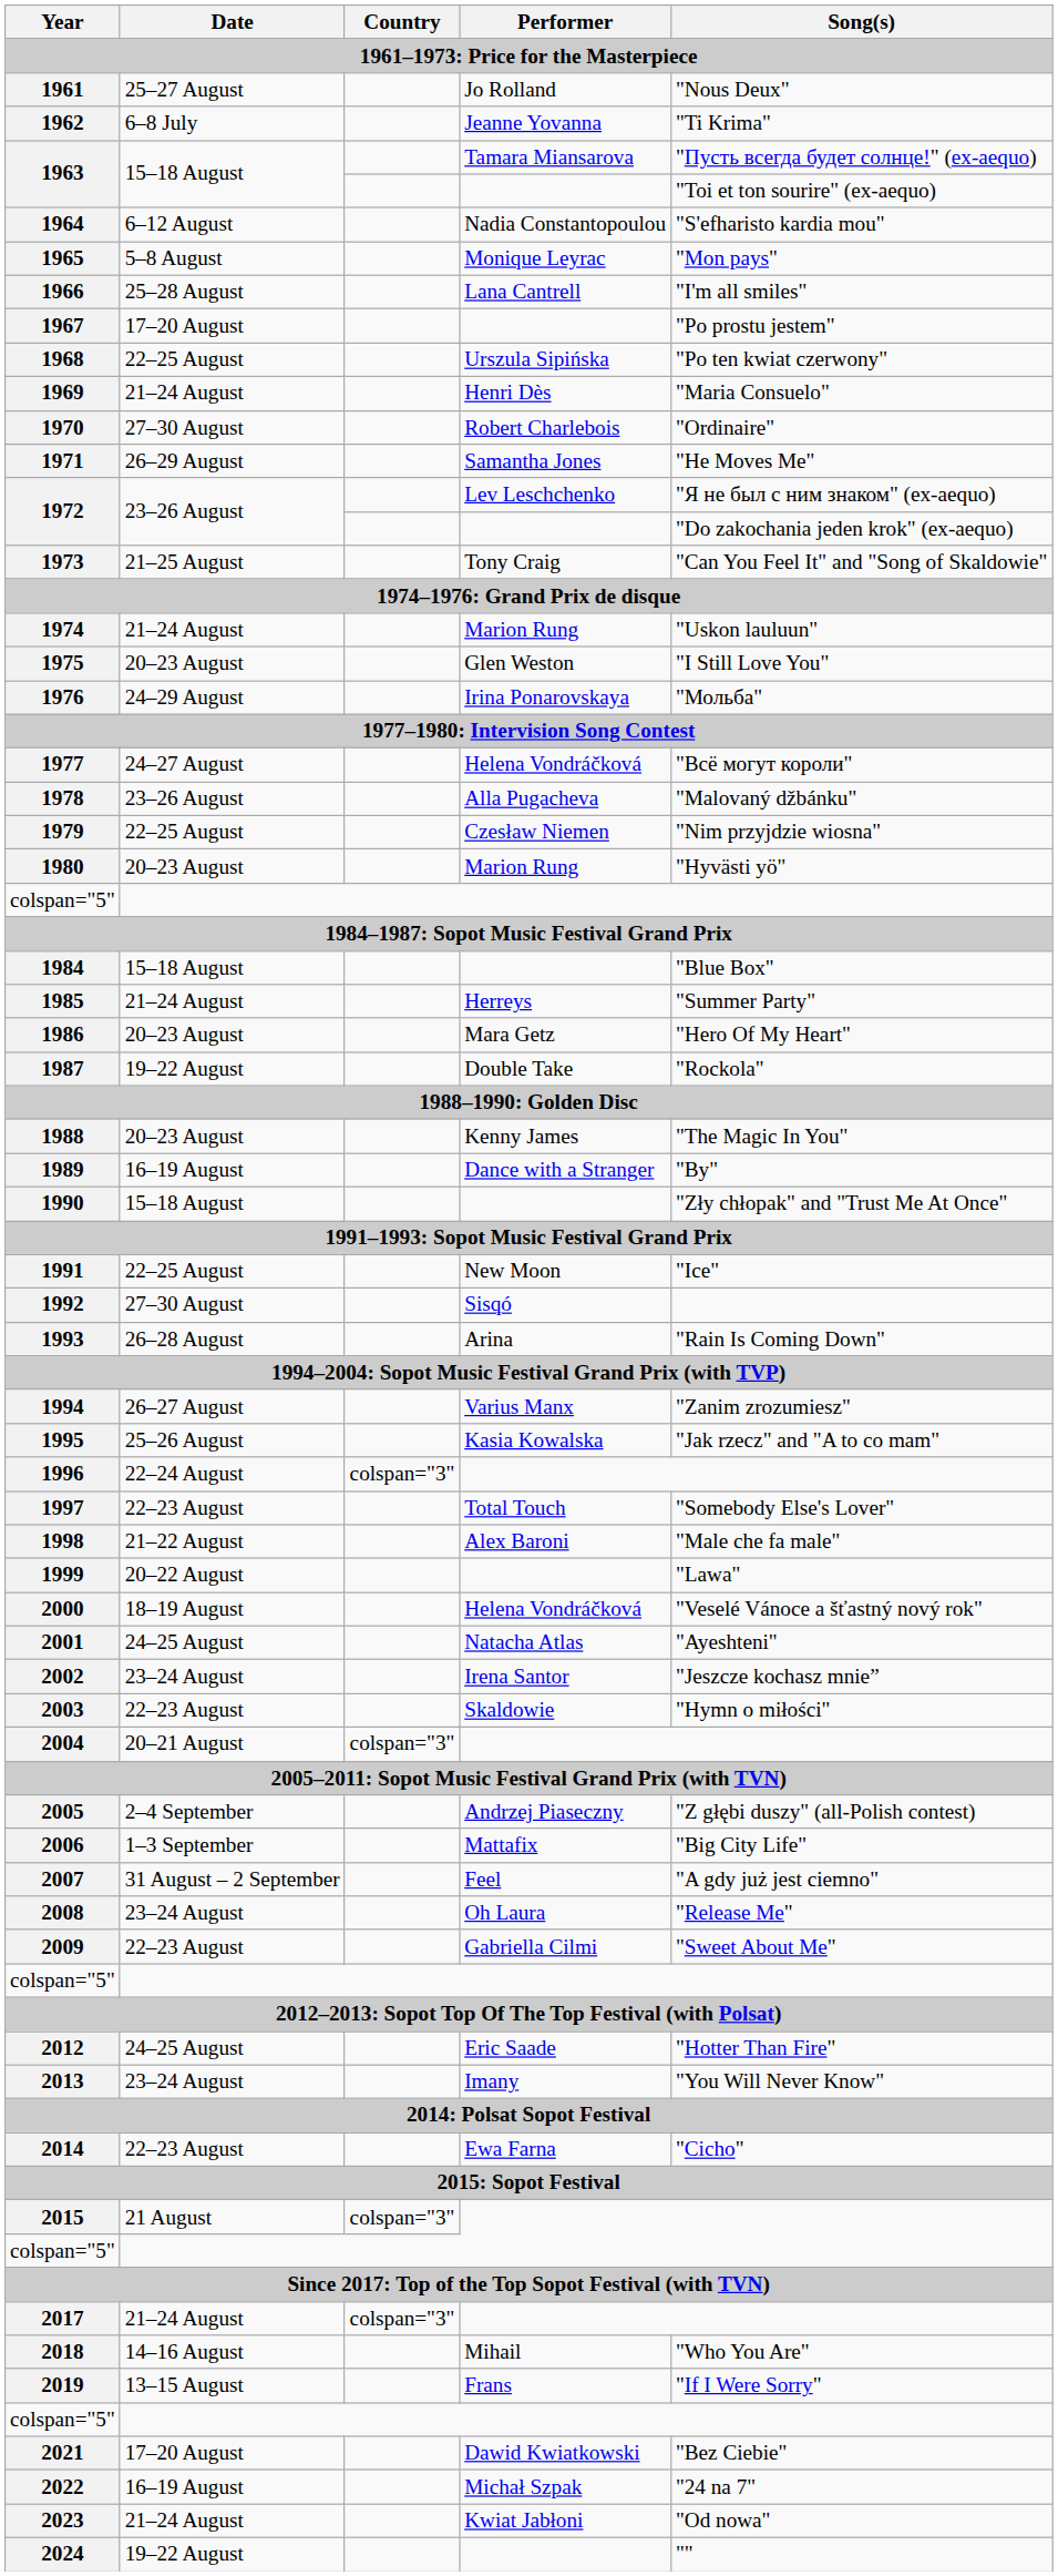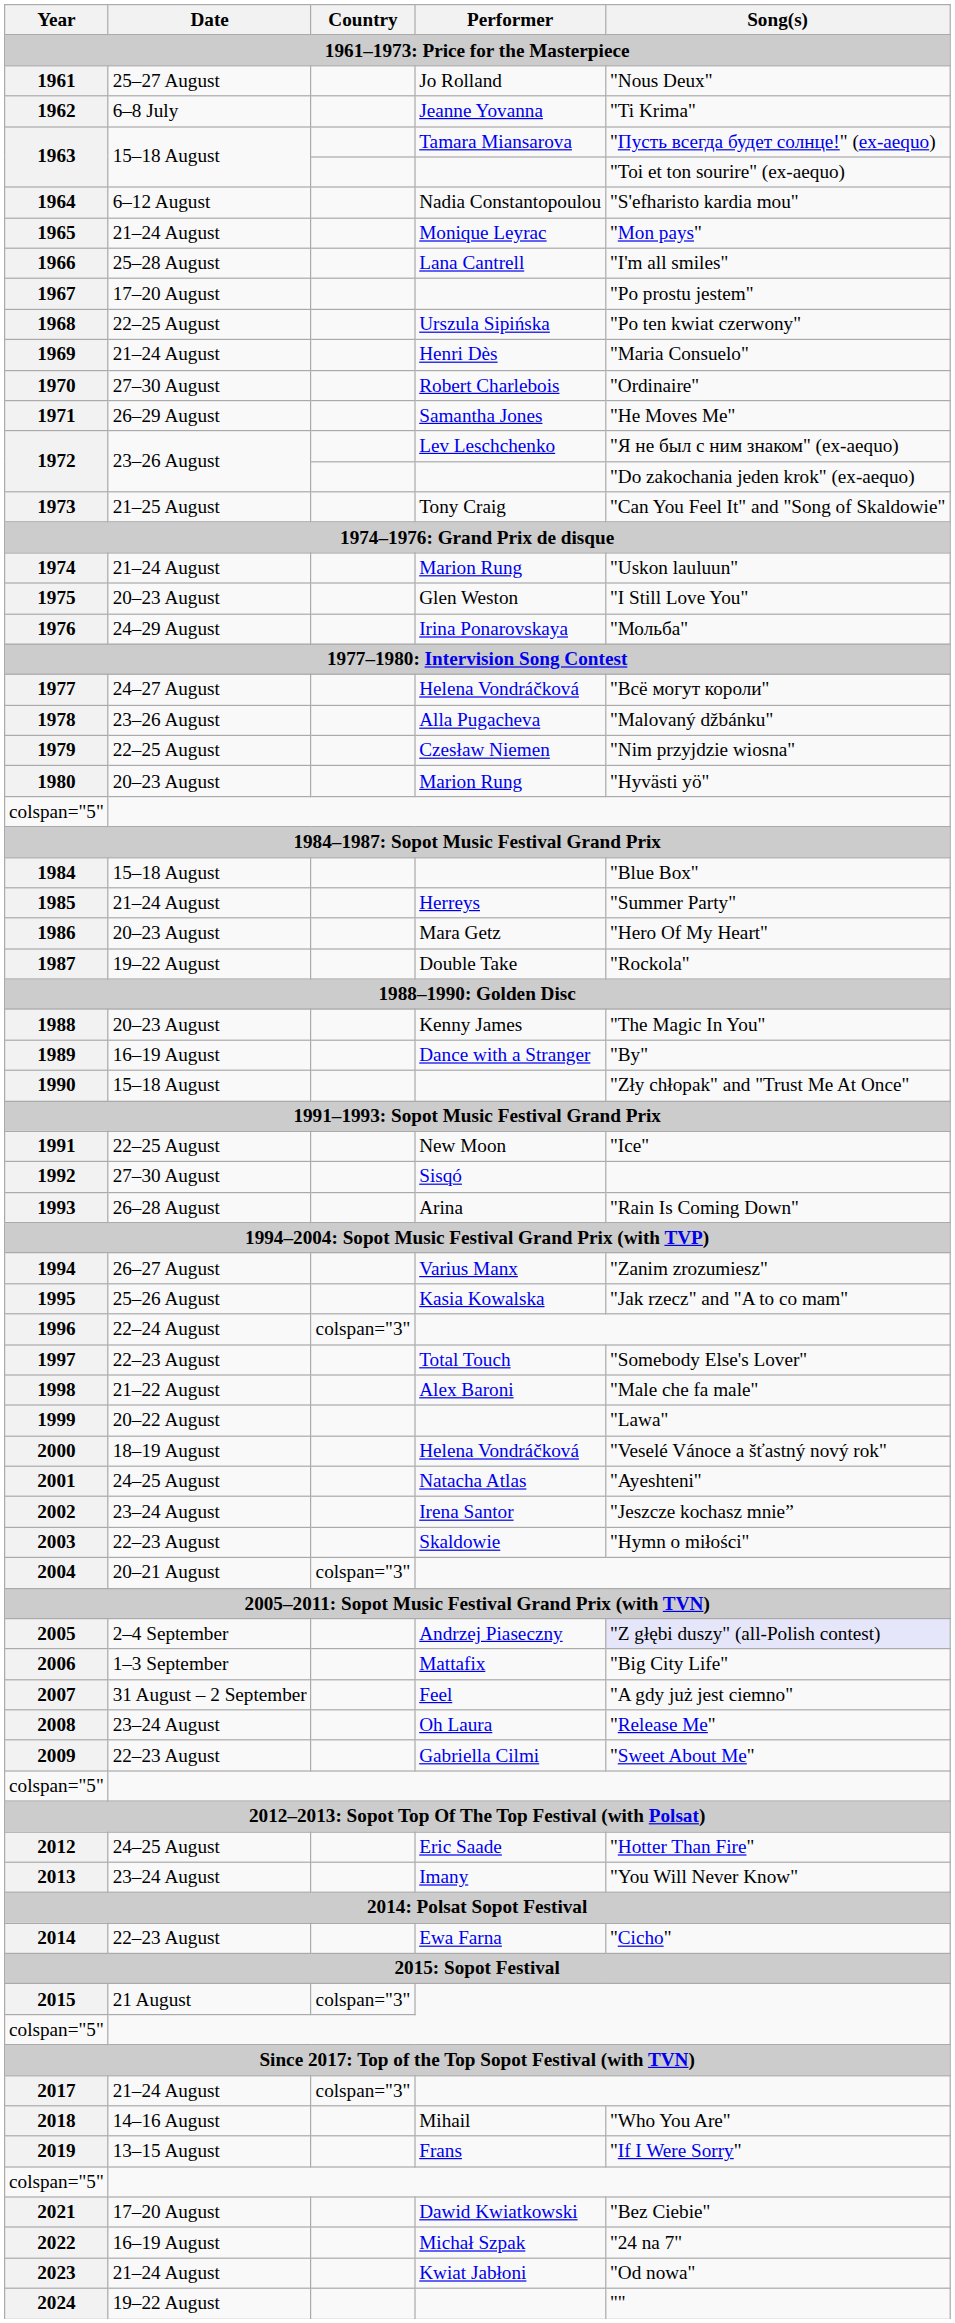1965 | Date: 5–8 August -> 21–24 August
2005 | Song(s): no background -> lavender background
